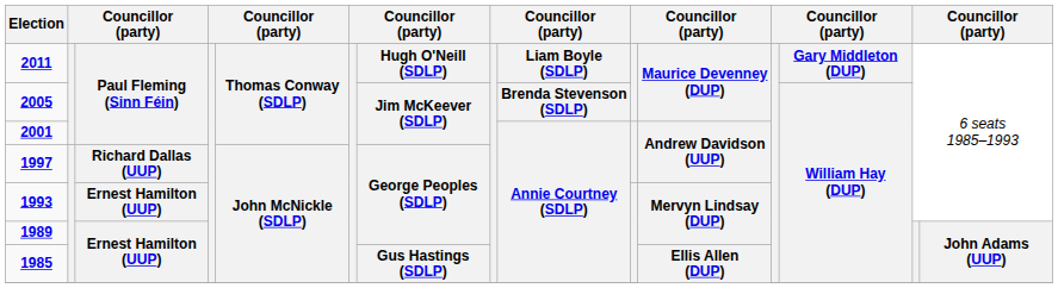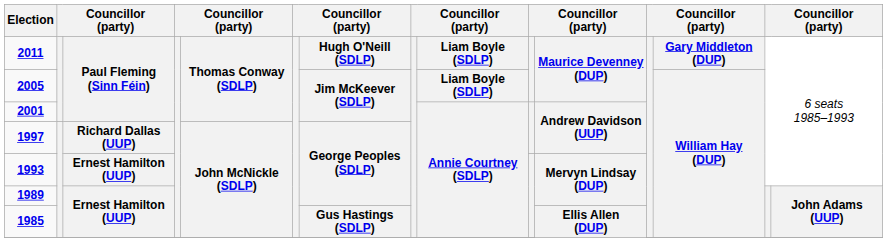2005 | column 9: Brenda Stevenson (SDLP) -> Liam Boyle (SDLP)
